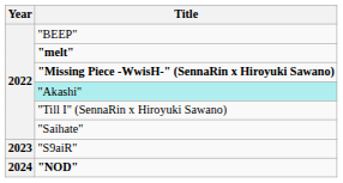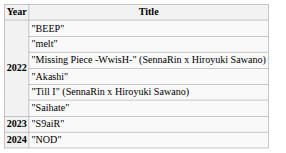"melt" | Title: bold -> normal
"Missing Piece -WwisH-" (SennaRin x Hiroyuki Sawano) | Title: bold -> normal
"Akashi" | Title: paleturquoise background -> no background
"NOD" | Title: bold -> normal
